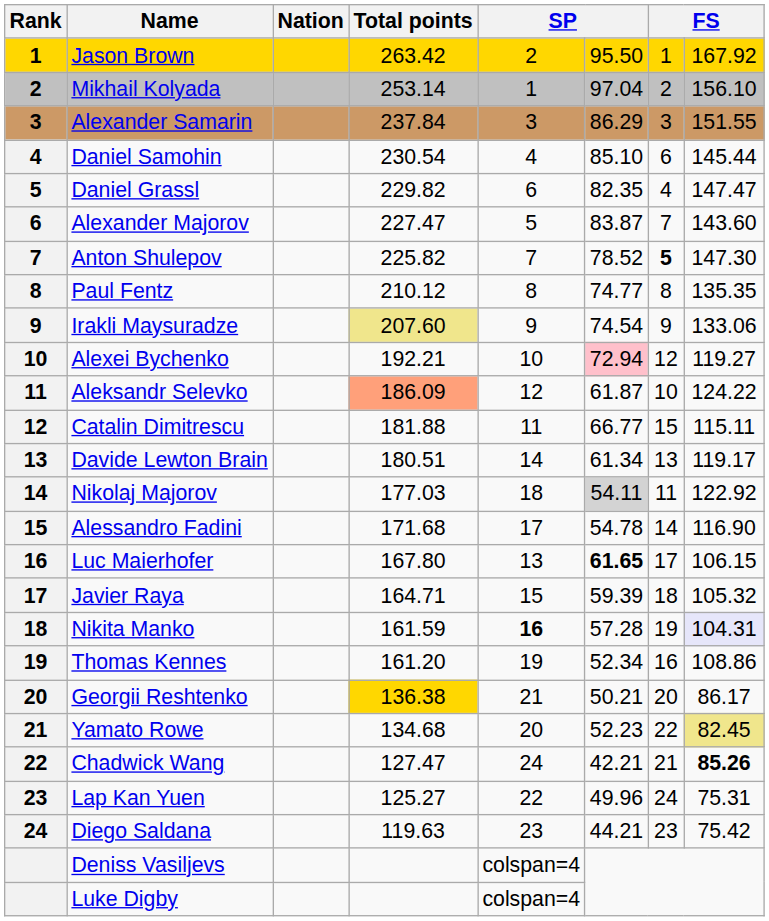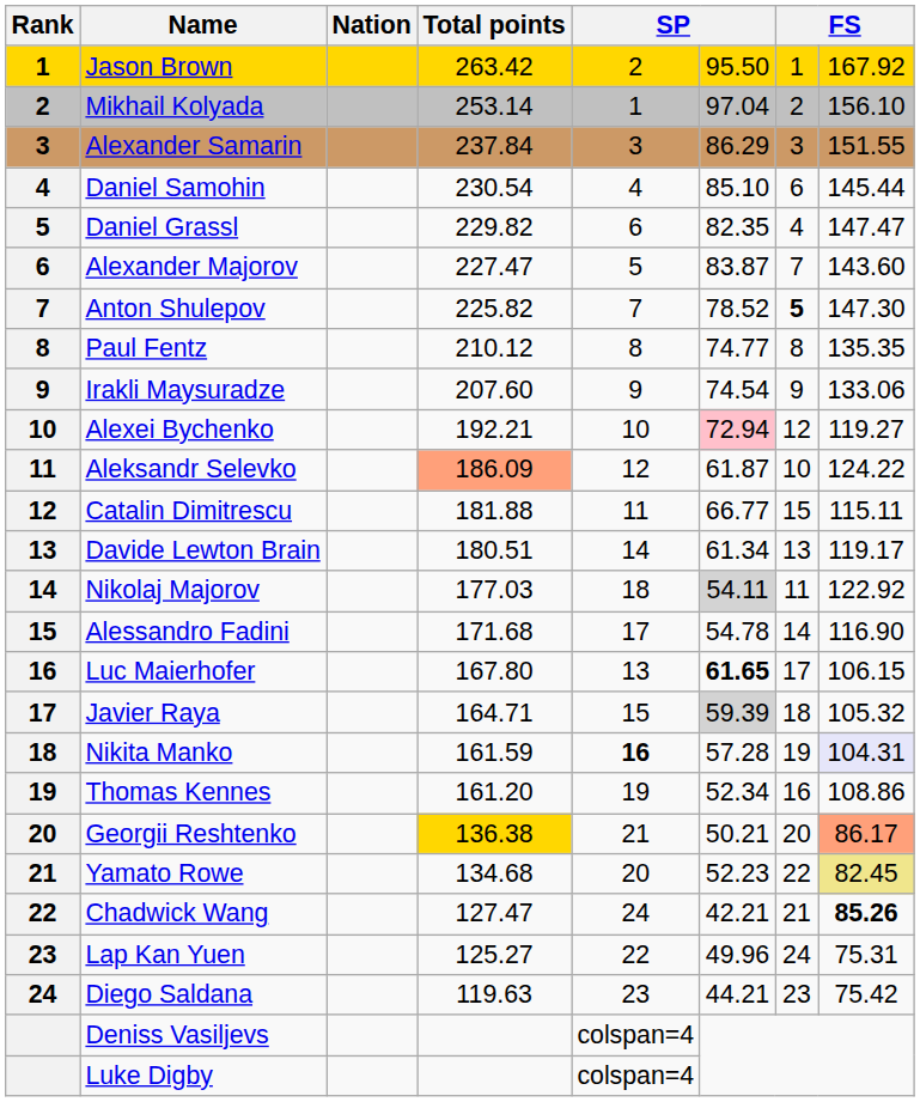Irakli Maysuradze | Total points: khaki background -> no background
Javier Raya | column 6: no background -> lightgrey background
Georgii Reshtenko | column 8: no background -> lightsalmon background
